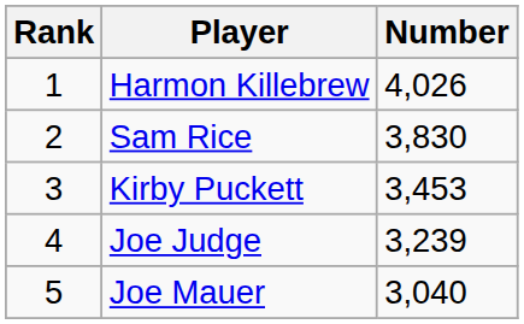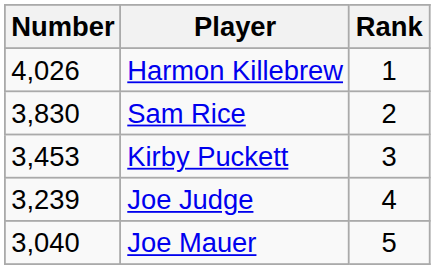columns swapped: Rank <-> Number
